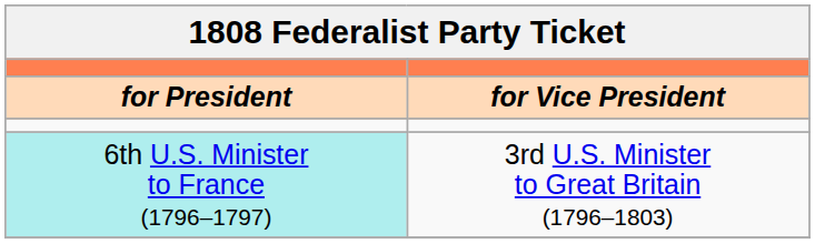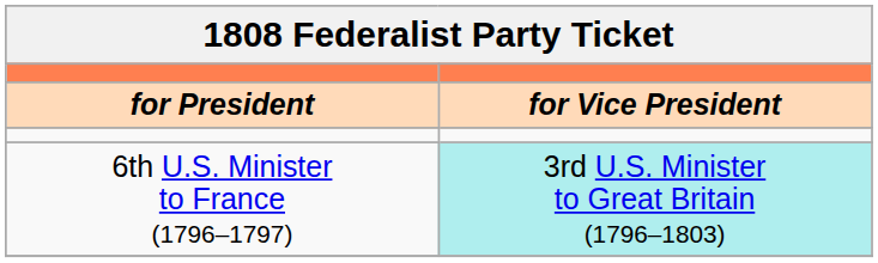6th U.S. Minister to France (1796–1797) | column 1: paleturquoise background -> no background
6th U.S. Minister to France (1796–1797) | column 2: no background -> paleturquoise background
